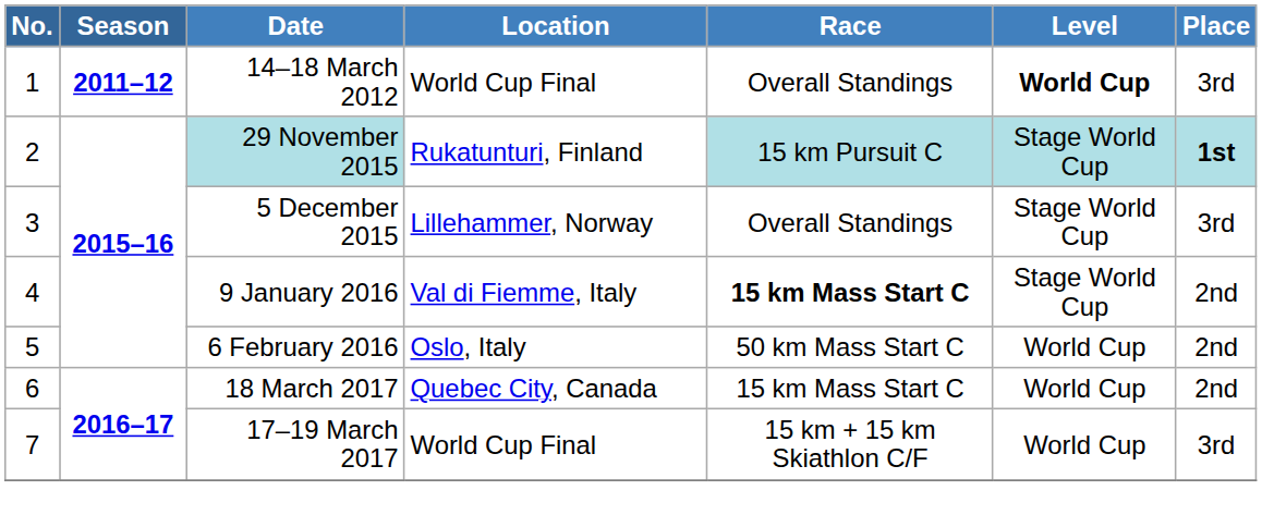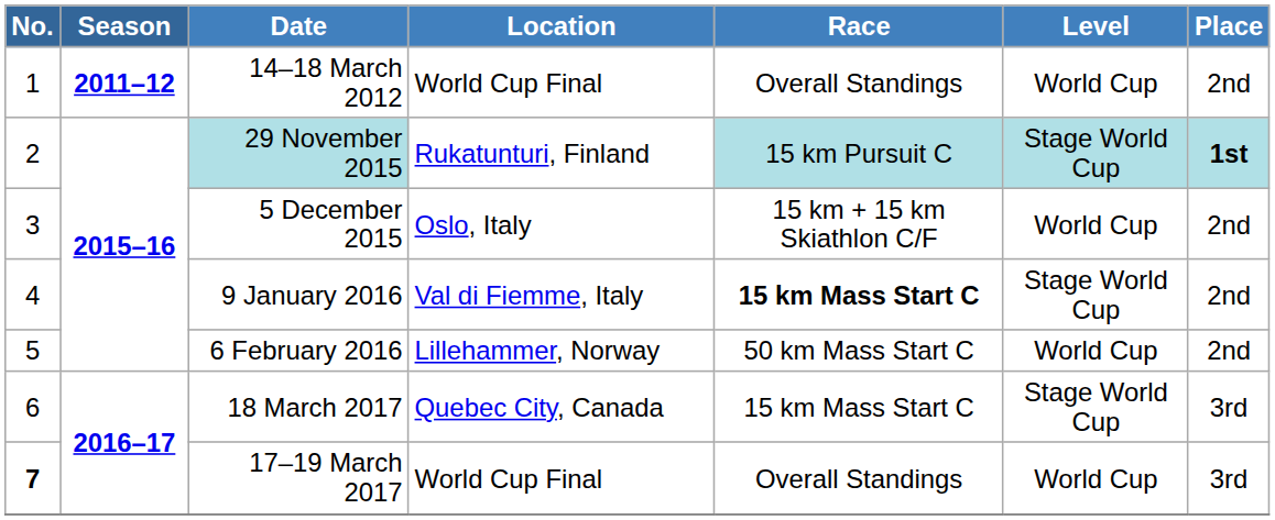14–18 March 2012 | Level: bold -> normal
14–18 March 2012 | Place: 3rd -> 2nd
5 December 2015 | Location: Lillehammer, Norway -> Oslo, Italy
5 December 2015 | Race: Overall Standings -> 15 km + 15 km Skiathlon C/F
5 December 2015 | Level: Stage World Cup -> World Cup
5 December 2015 | Place: 3rd -> 2nd
6 February 2016 | Location: Oslo, Italy -> Lillehammer, Norway
18 March 2017 | Level: World Cup -> Stage World Cup
18 March 2017 | Place: 2nd -> 3rd
17–19 March 2017 | No.: normal -> bold
17–19 March 2017 | Race: 15 km + 15 km Skiathlon C/F -> Overall Standings
